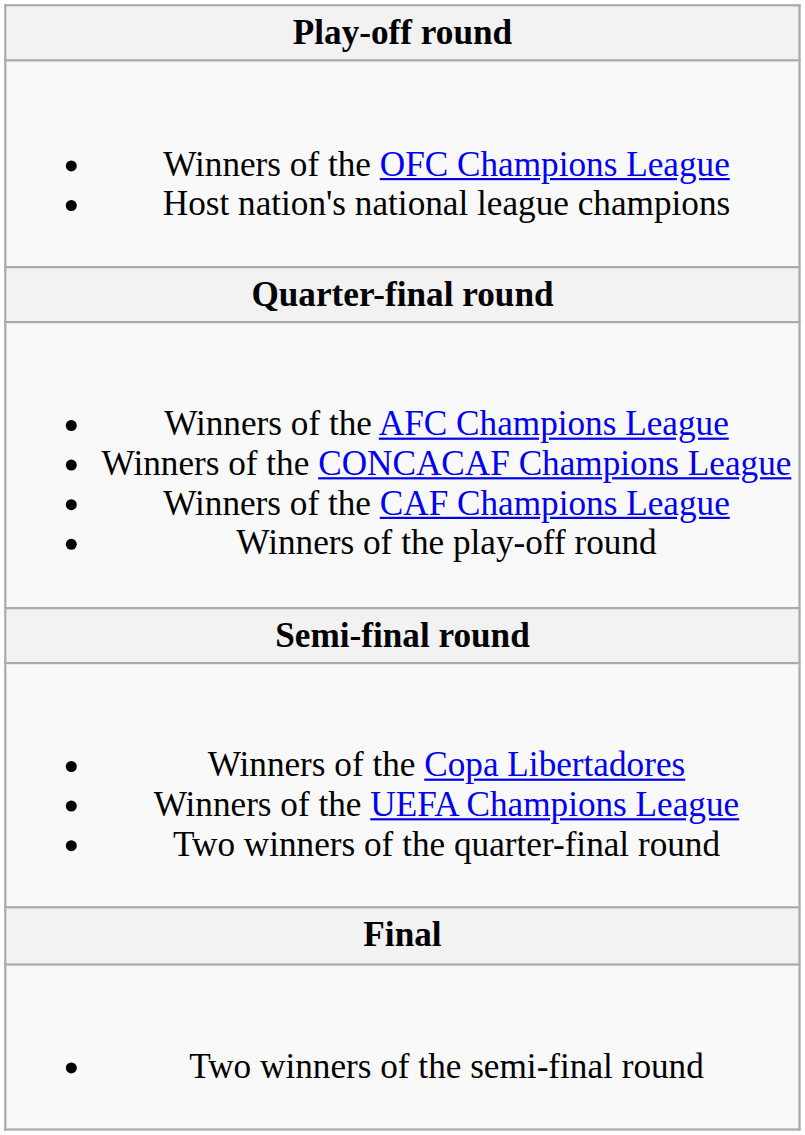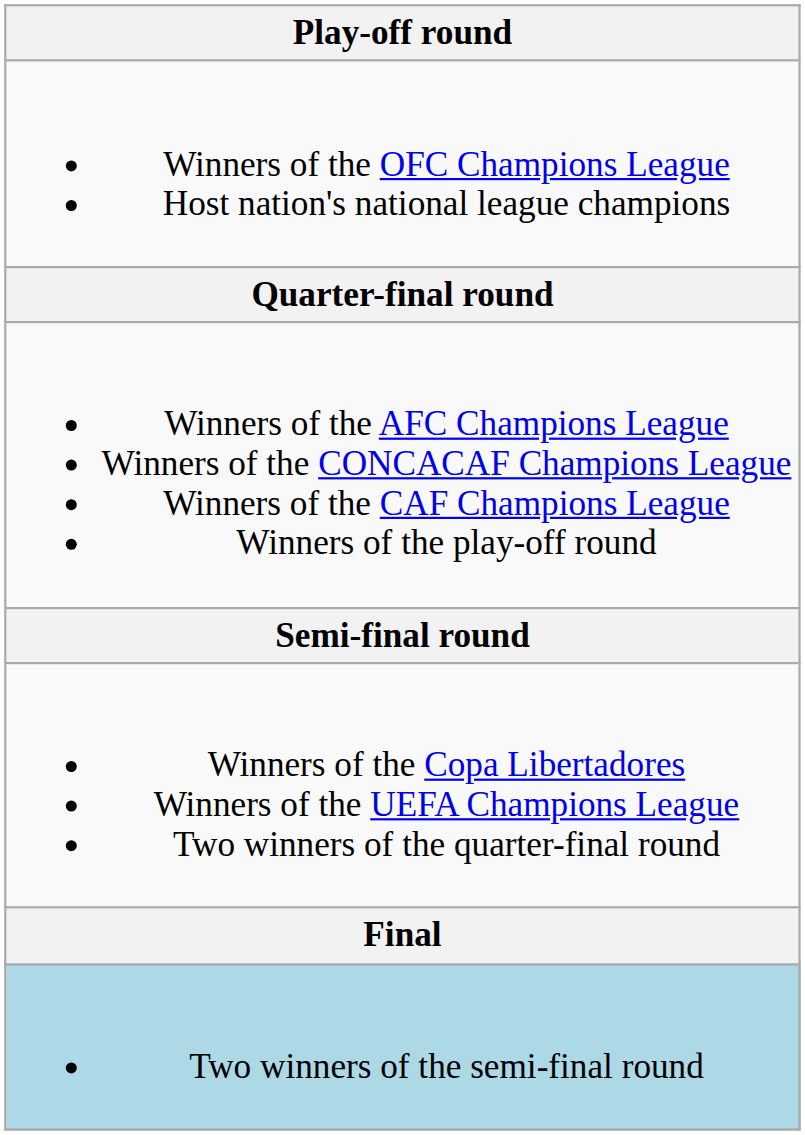row 8 | column 1: no background -> lightblue background
